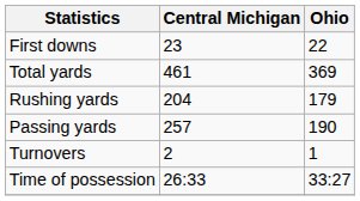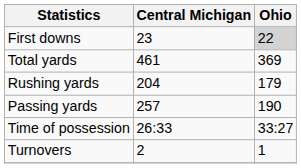First downs | Ohio: no background -> lightgrey background
rows swapped: Turnovers <-> Time of possession
